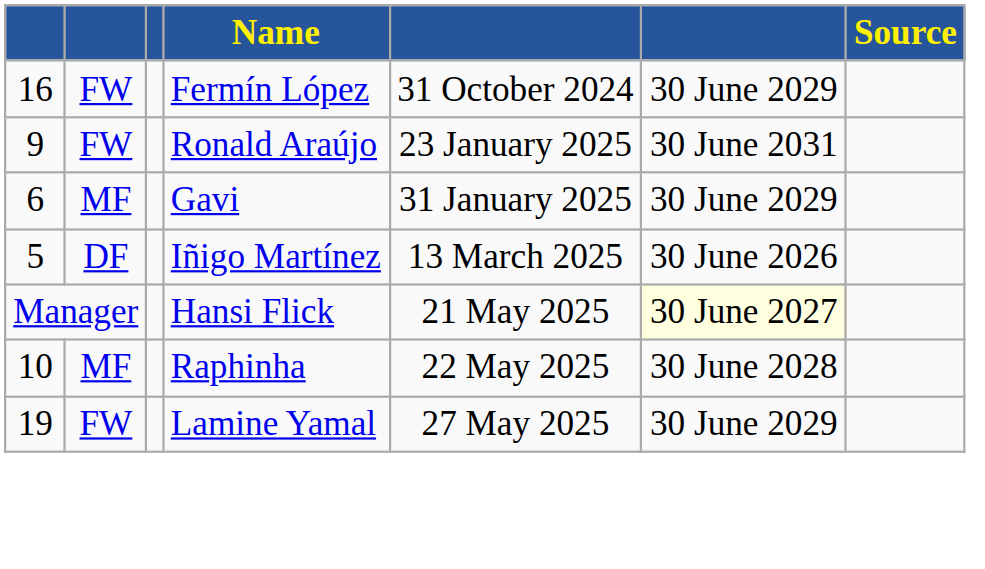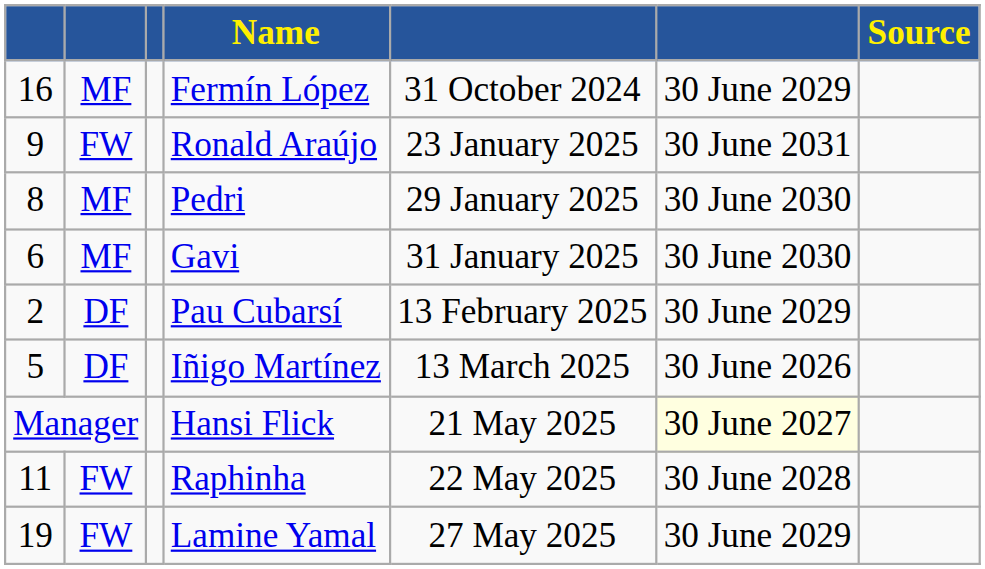Fermín López | column 2: FW -> MF
+ row: 8 | MF | Pedri | 29 January 2025 | 30 June 2030
Gavi | column 6: 30 June 2029 -> 30 June 2030
+ row: 2 | DF | Pau Cubarsí | 13 February 2025 | 30 June 2029
Raphinha | column 1: 10 -> 11
Raphinha | column 2: MF -> FW
